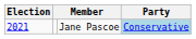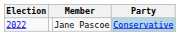Jane Pascoe | Election: 2021 -> 2022
